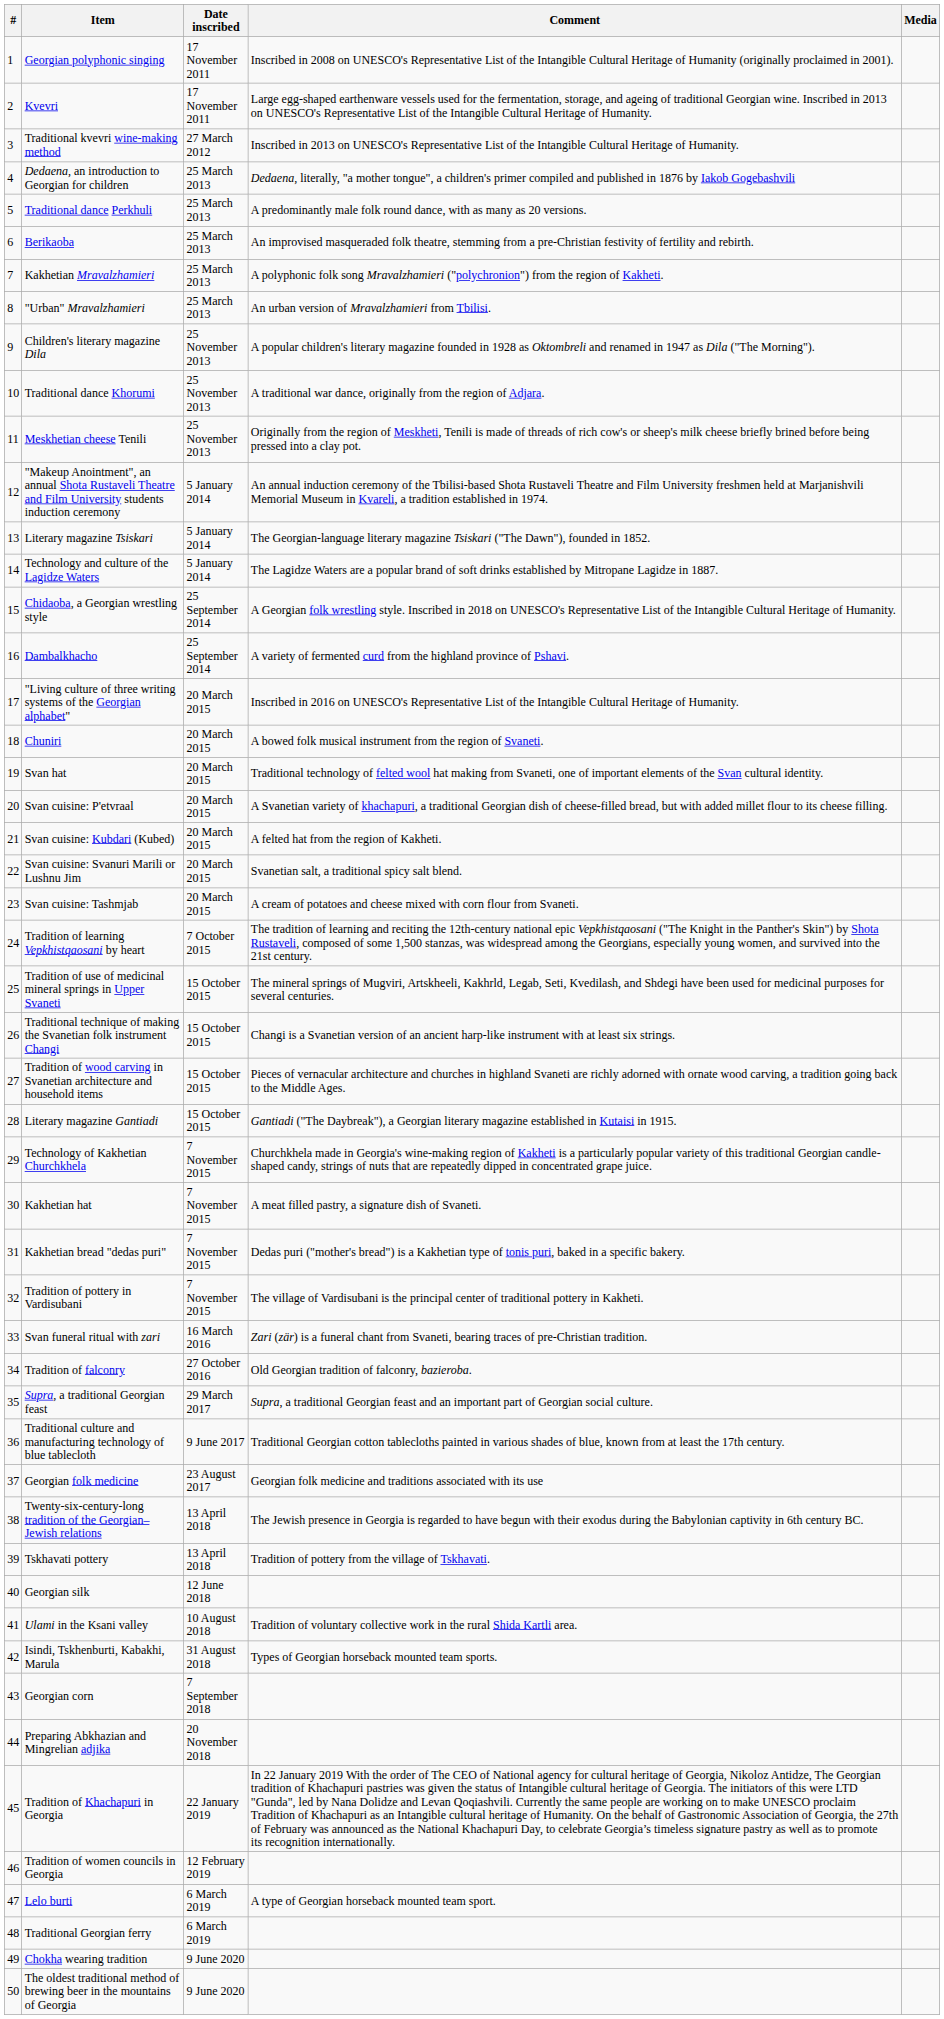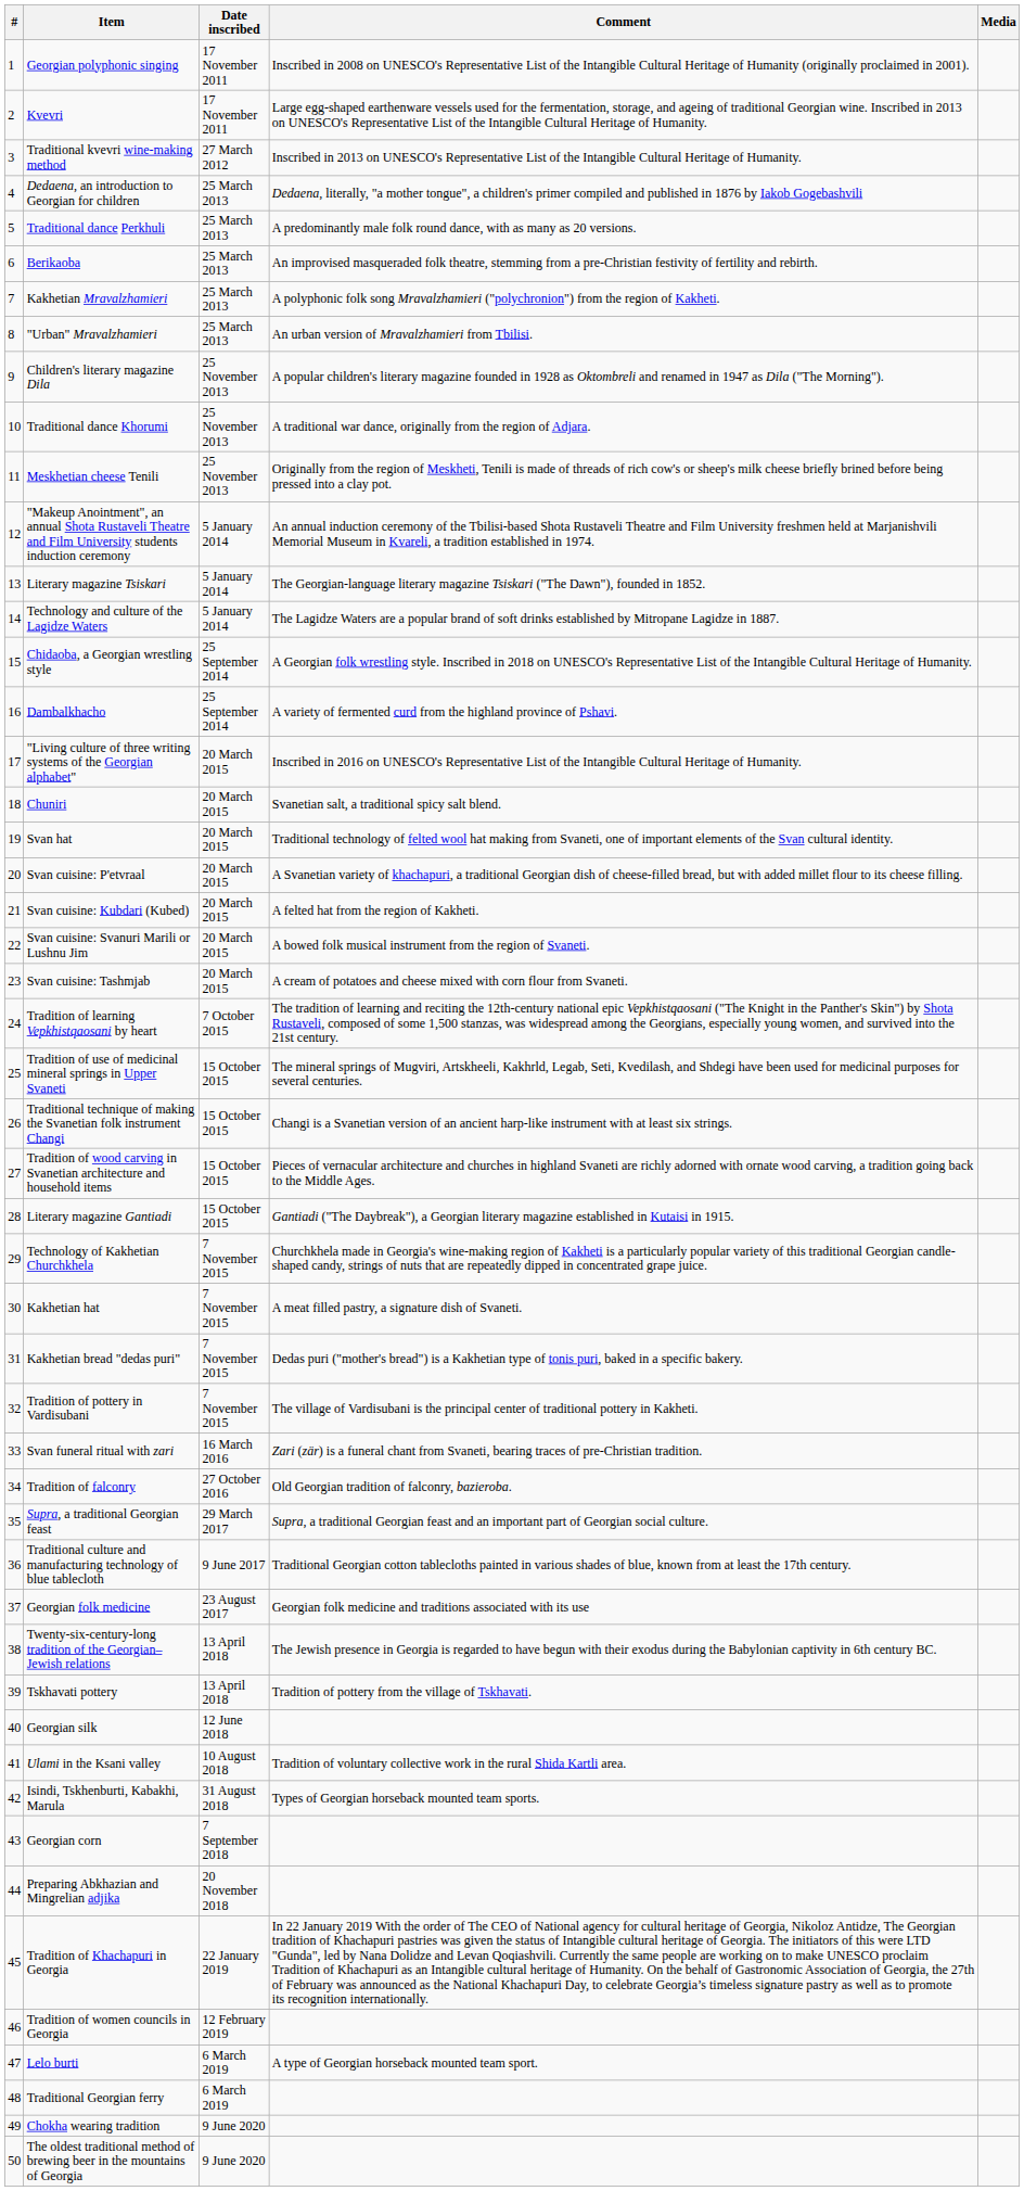Chuniri | Comment: A bowed folk musical instrument from the region of Svaneti. -> Svanetian salt, a traditional spicy salt blend.
Svan cuisine: Svanuri Marili or Lushnu Jim | Comment: Svanetian salt, a traditional spicy salt blend. -> A bowed folk musical instrument from the region of Svaneti.
